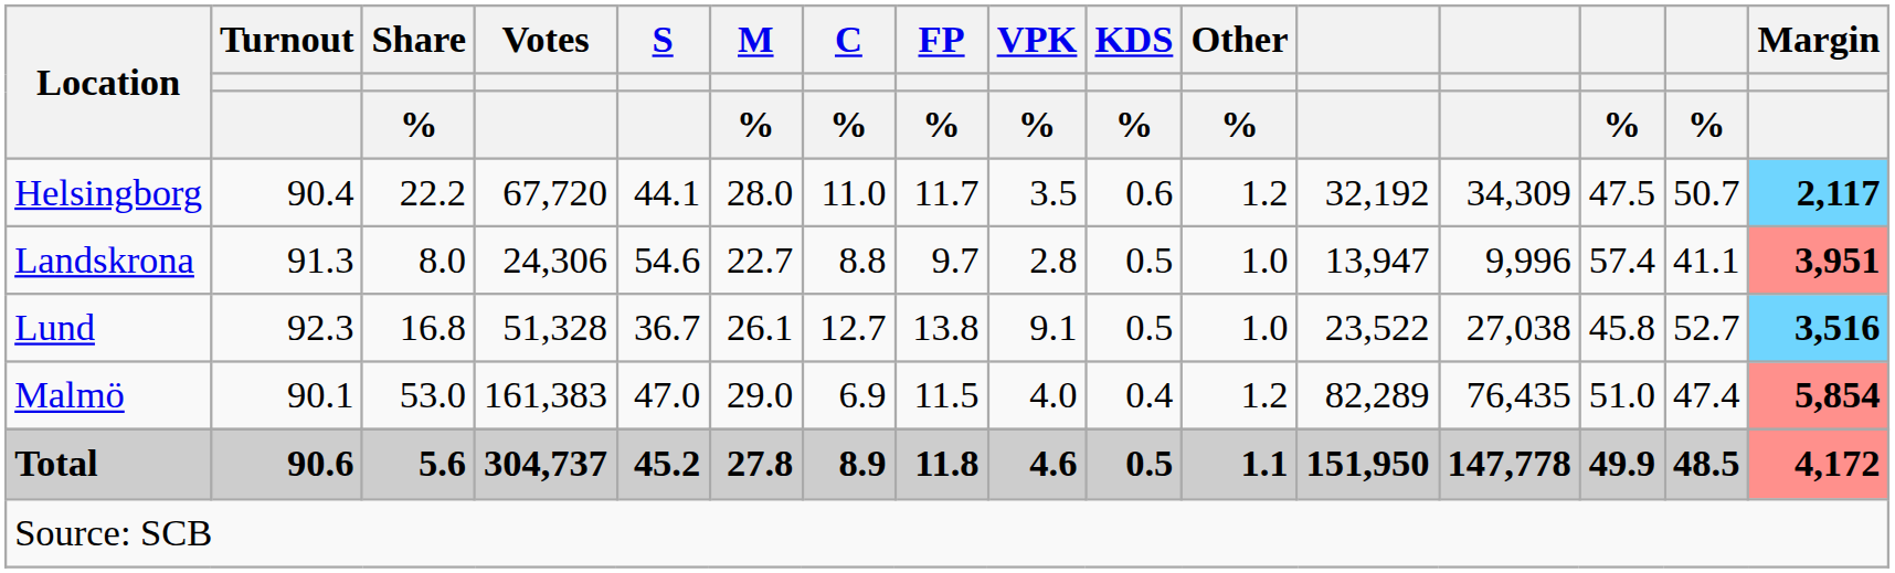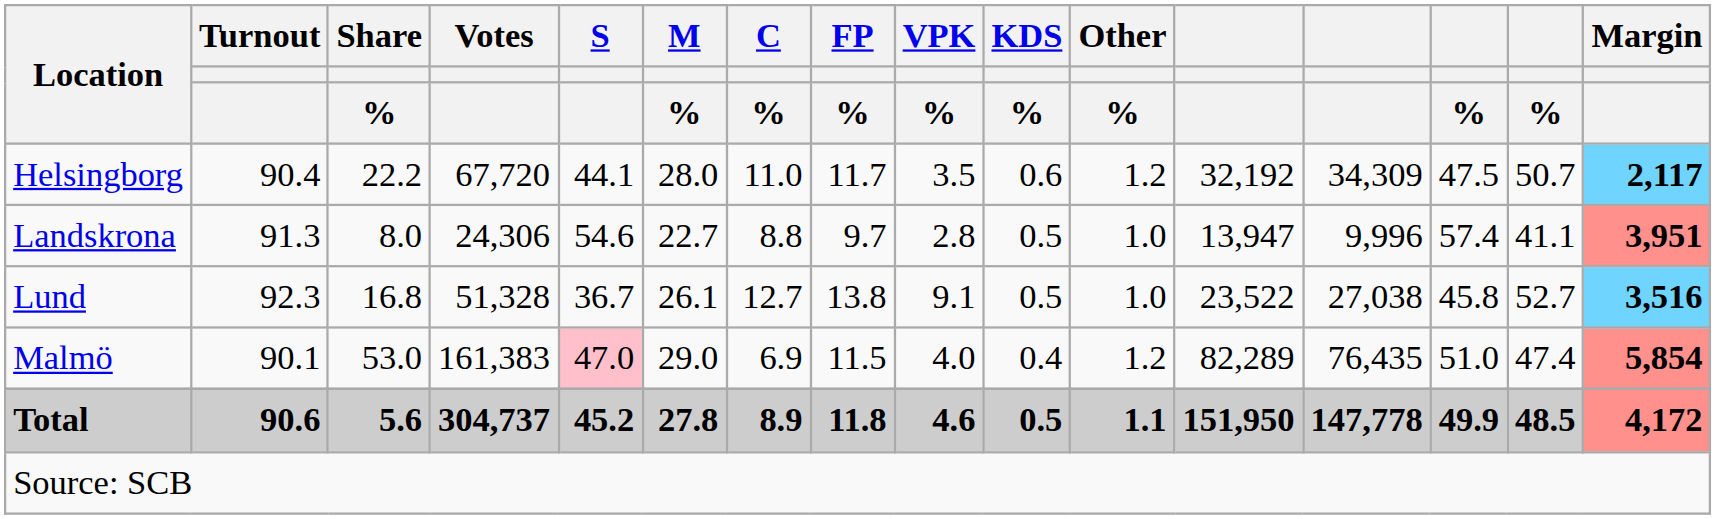Malmö | S: no background -> pink background
